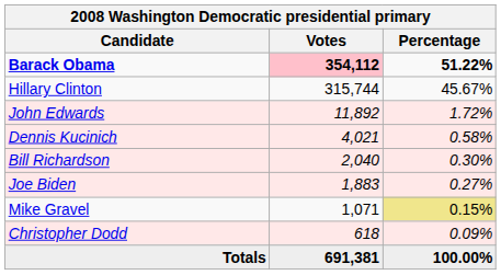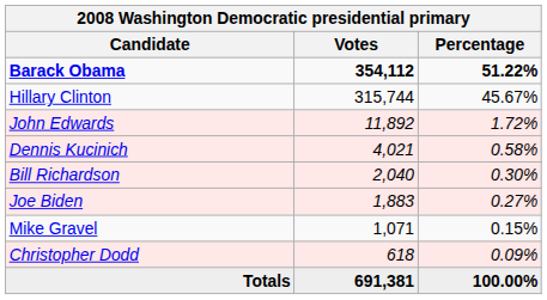Barack Obama | Votes: pink background -> no background
Mike Gravel | Percentage: khaki background -> no background
